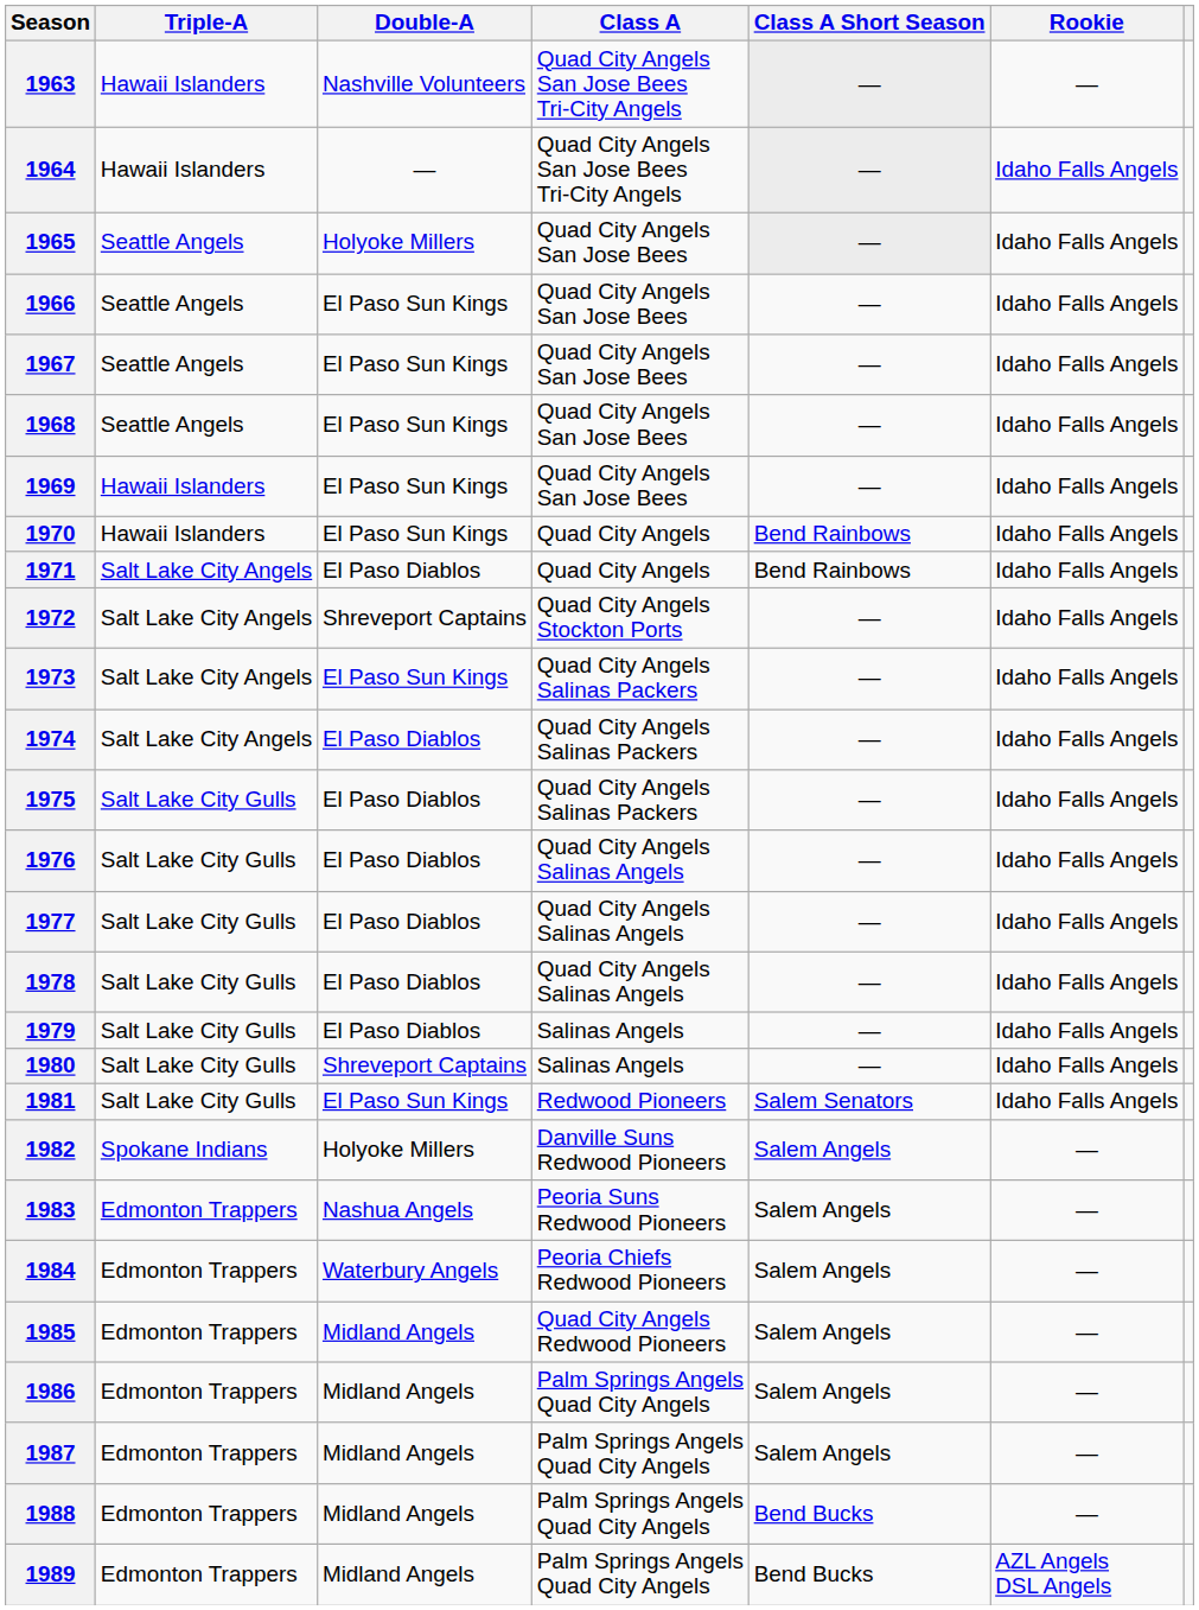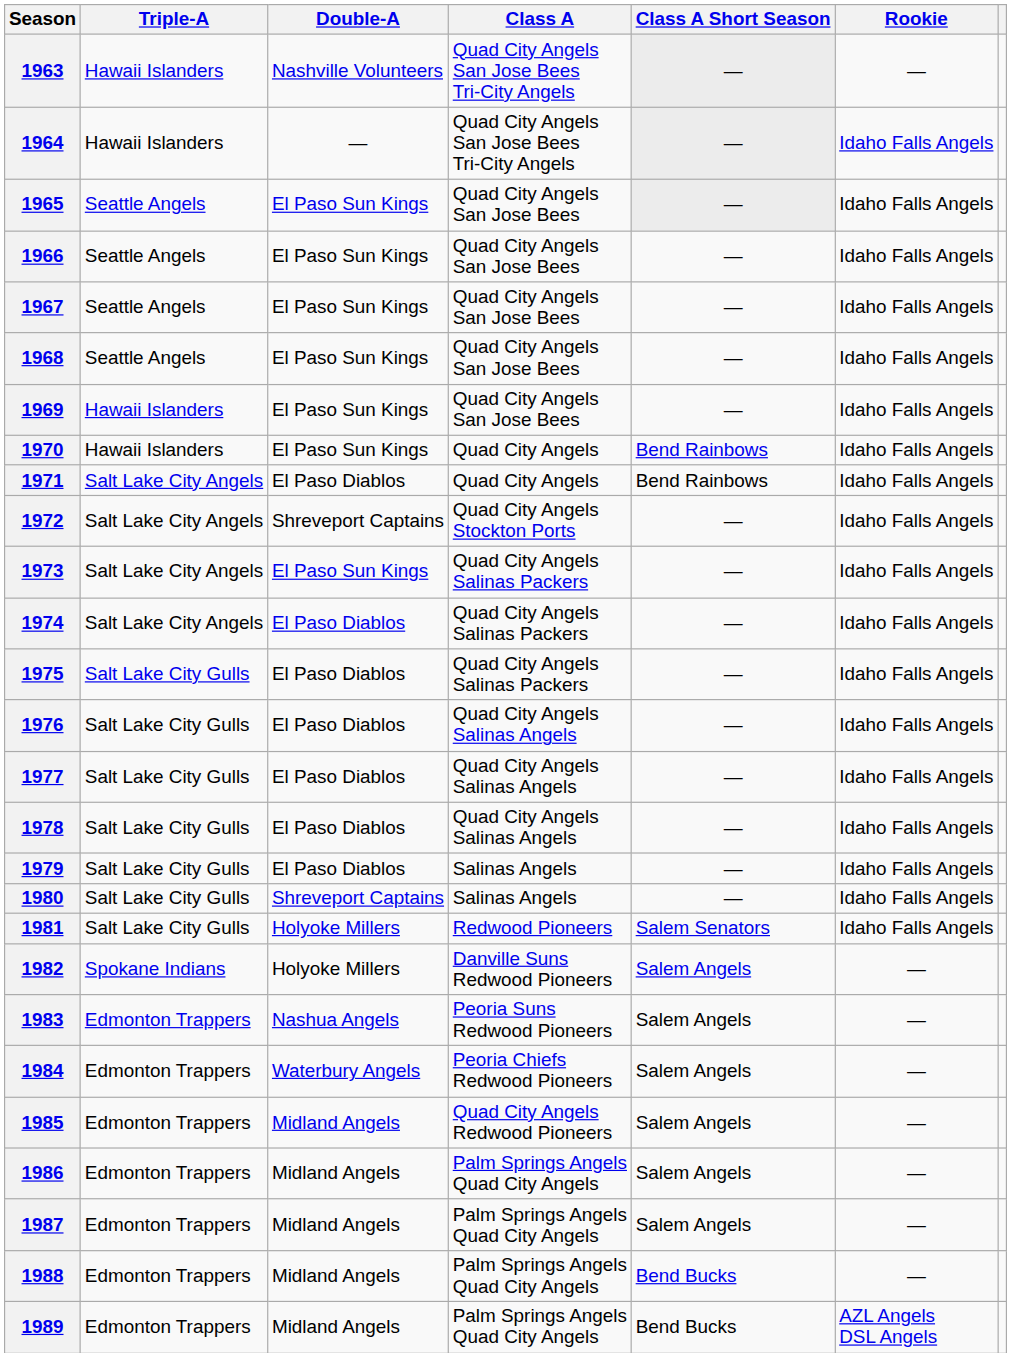1965 | Double-A: Holyoke Millers -> El Paso Sun Kings
1981 | Double-A: El Paso Sun Kings -> Holyoke Millers
